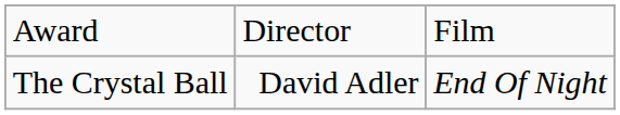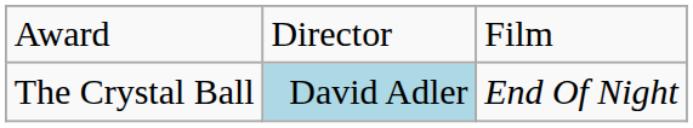The Crystal Ball | column 2: no background -> lightblue background
